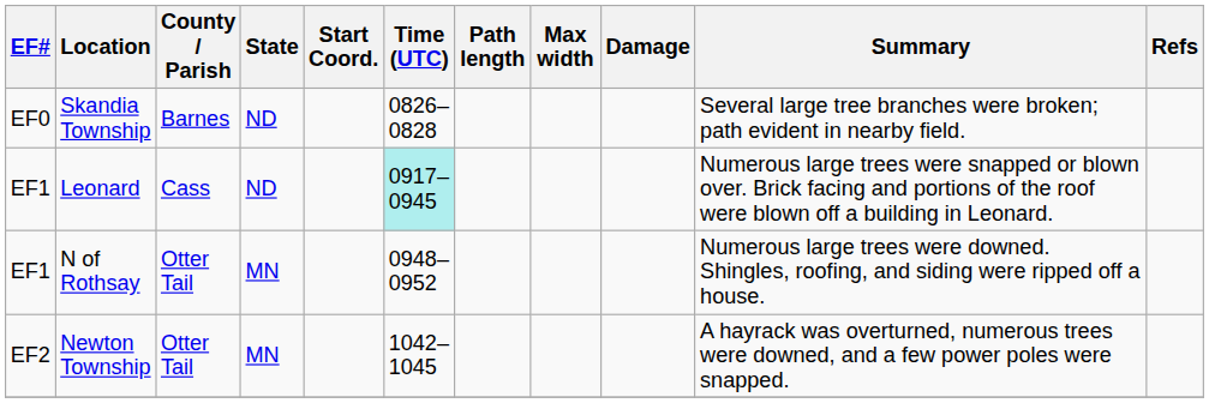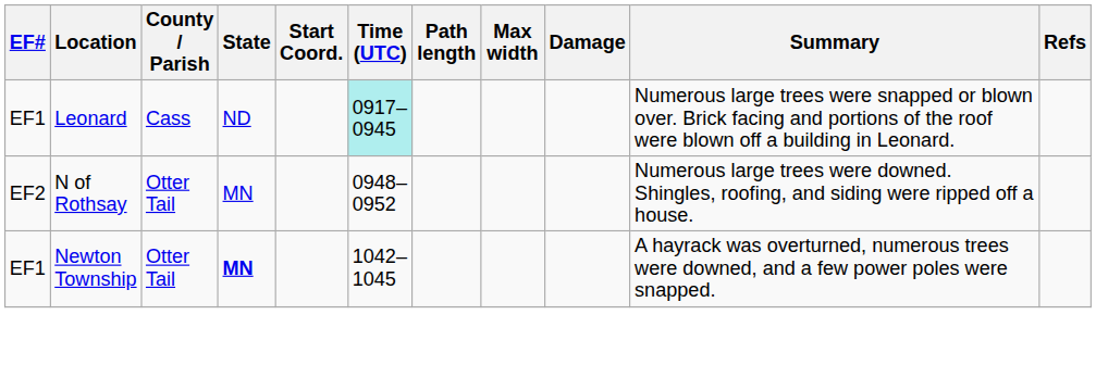- row: EF0 | Skandia Township | Barnes | ND | 0826–0828 | Several large tree branches were broken; path evident in nearby field.
N of Rothsay | EF#: EF1 -> EF2
Newton Township | EF#: EF2 -> EF1
Newton Township | State: normal -> bold
